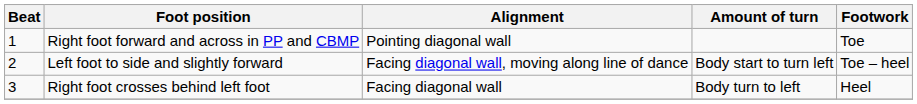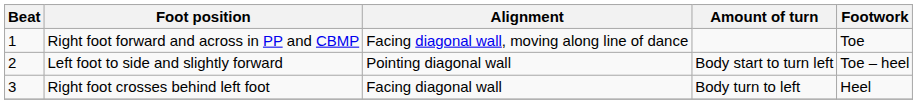Right foot forward and across in PP and CBMP | Alignment: Pointing diagonal wall -> Facing diagonal wall, moving along line of dance
Left foot to side and slightly forward | Alignment: Facing diagonal wall, moving along line of dance -> Pointing diagonal wall
